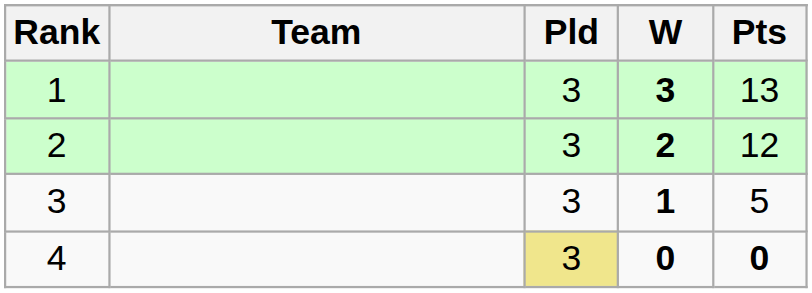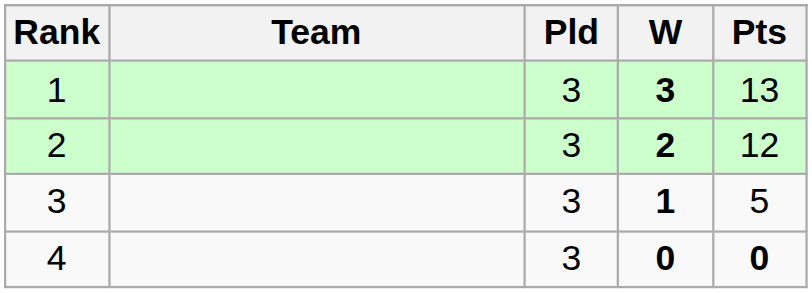4 | Pld: khaki background -> no background
